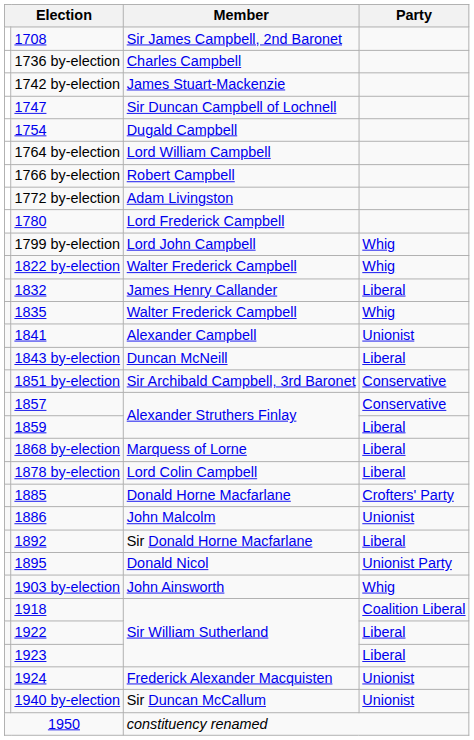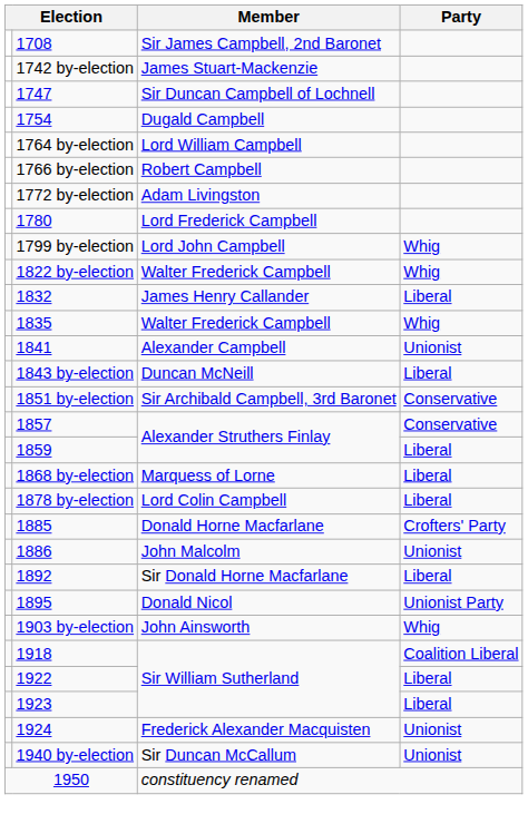- row: 1736 by-election | Charles Campbell
